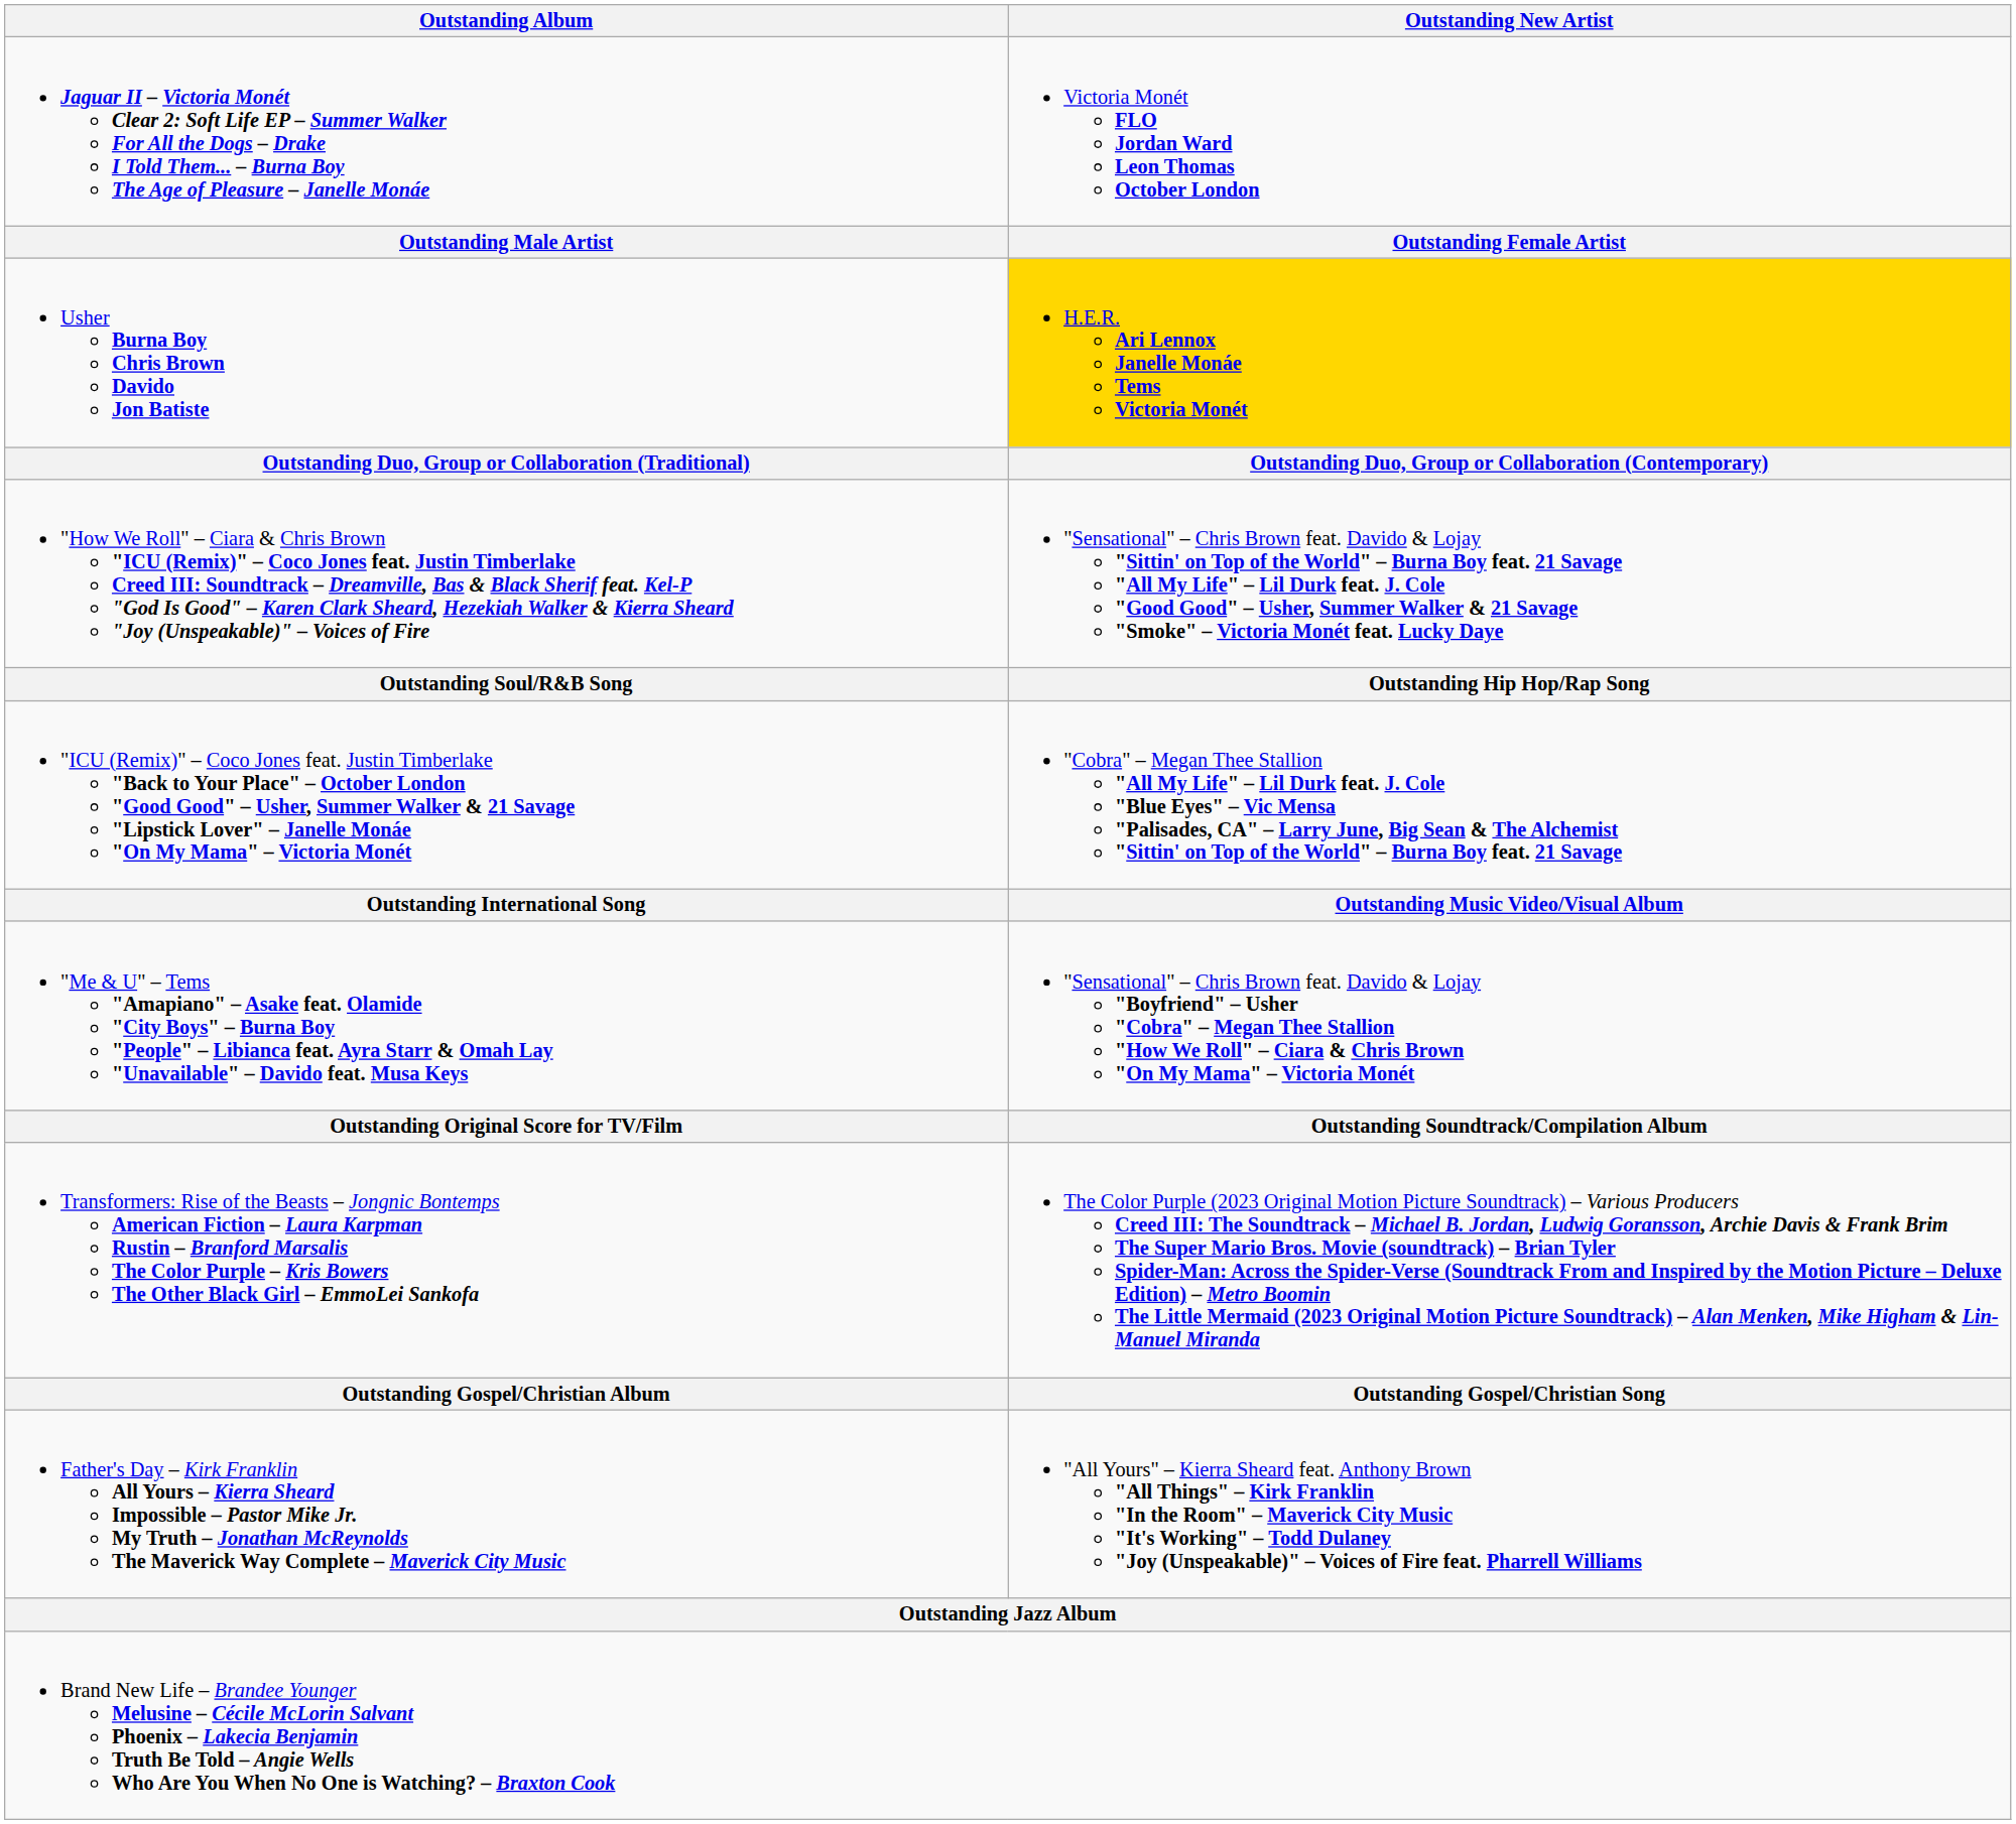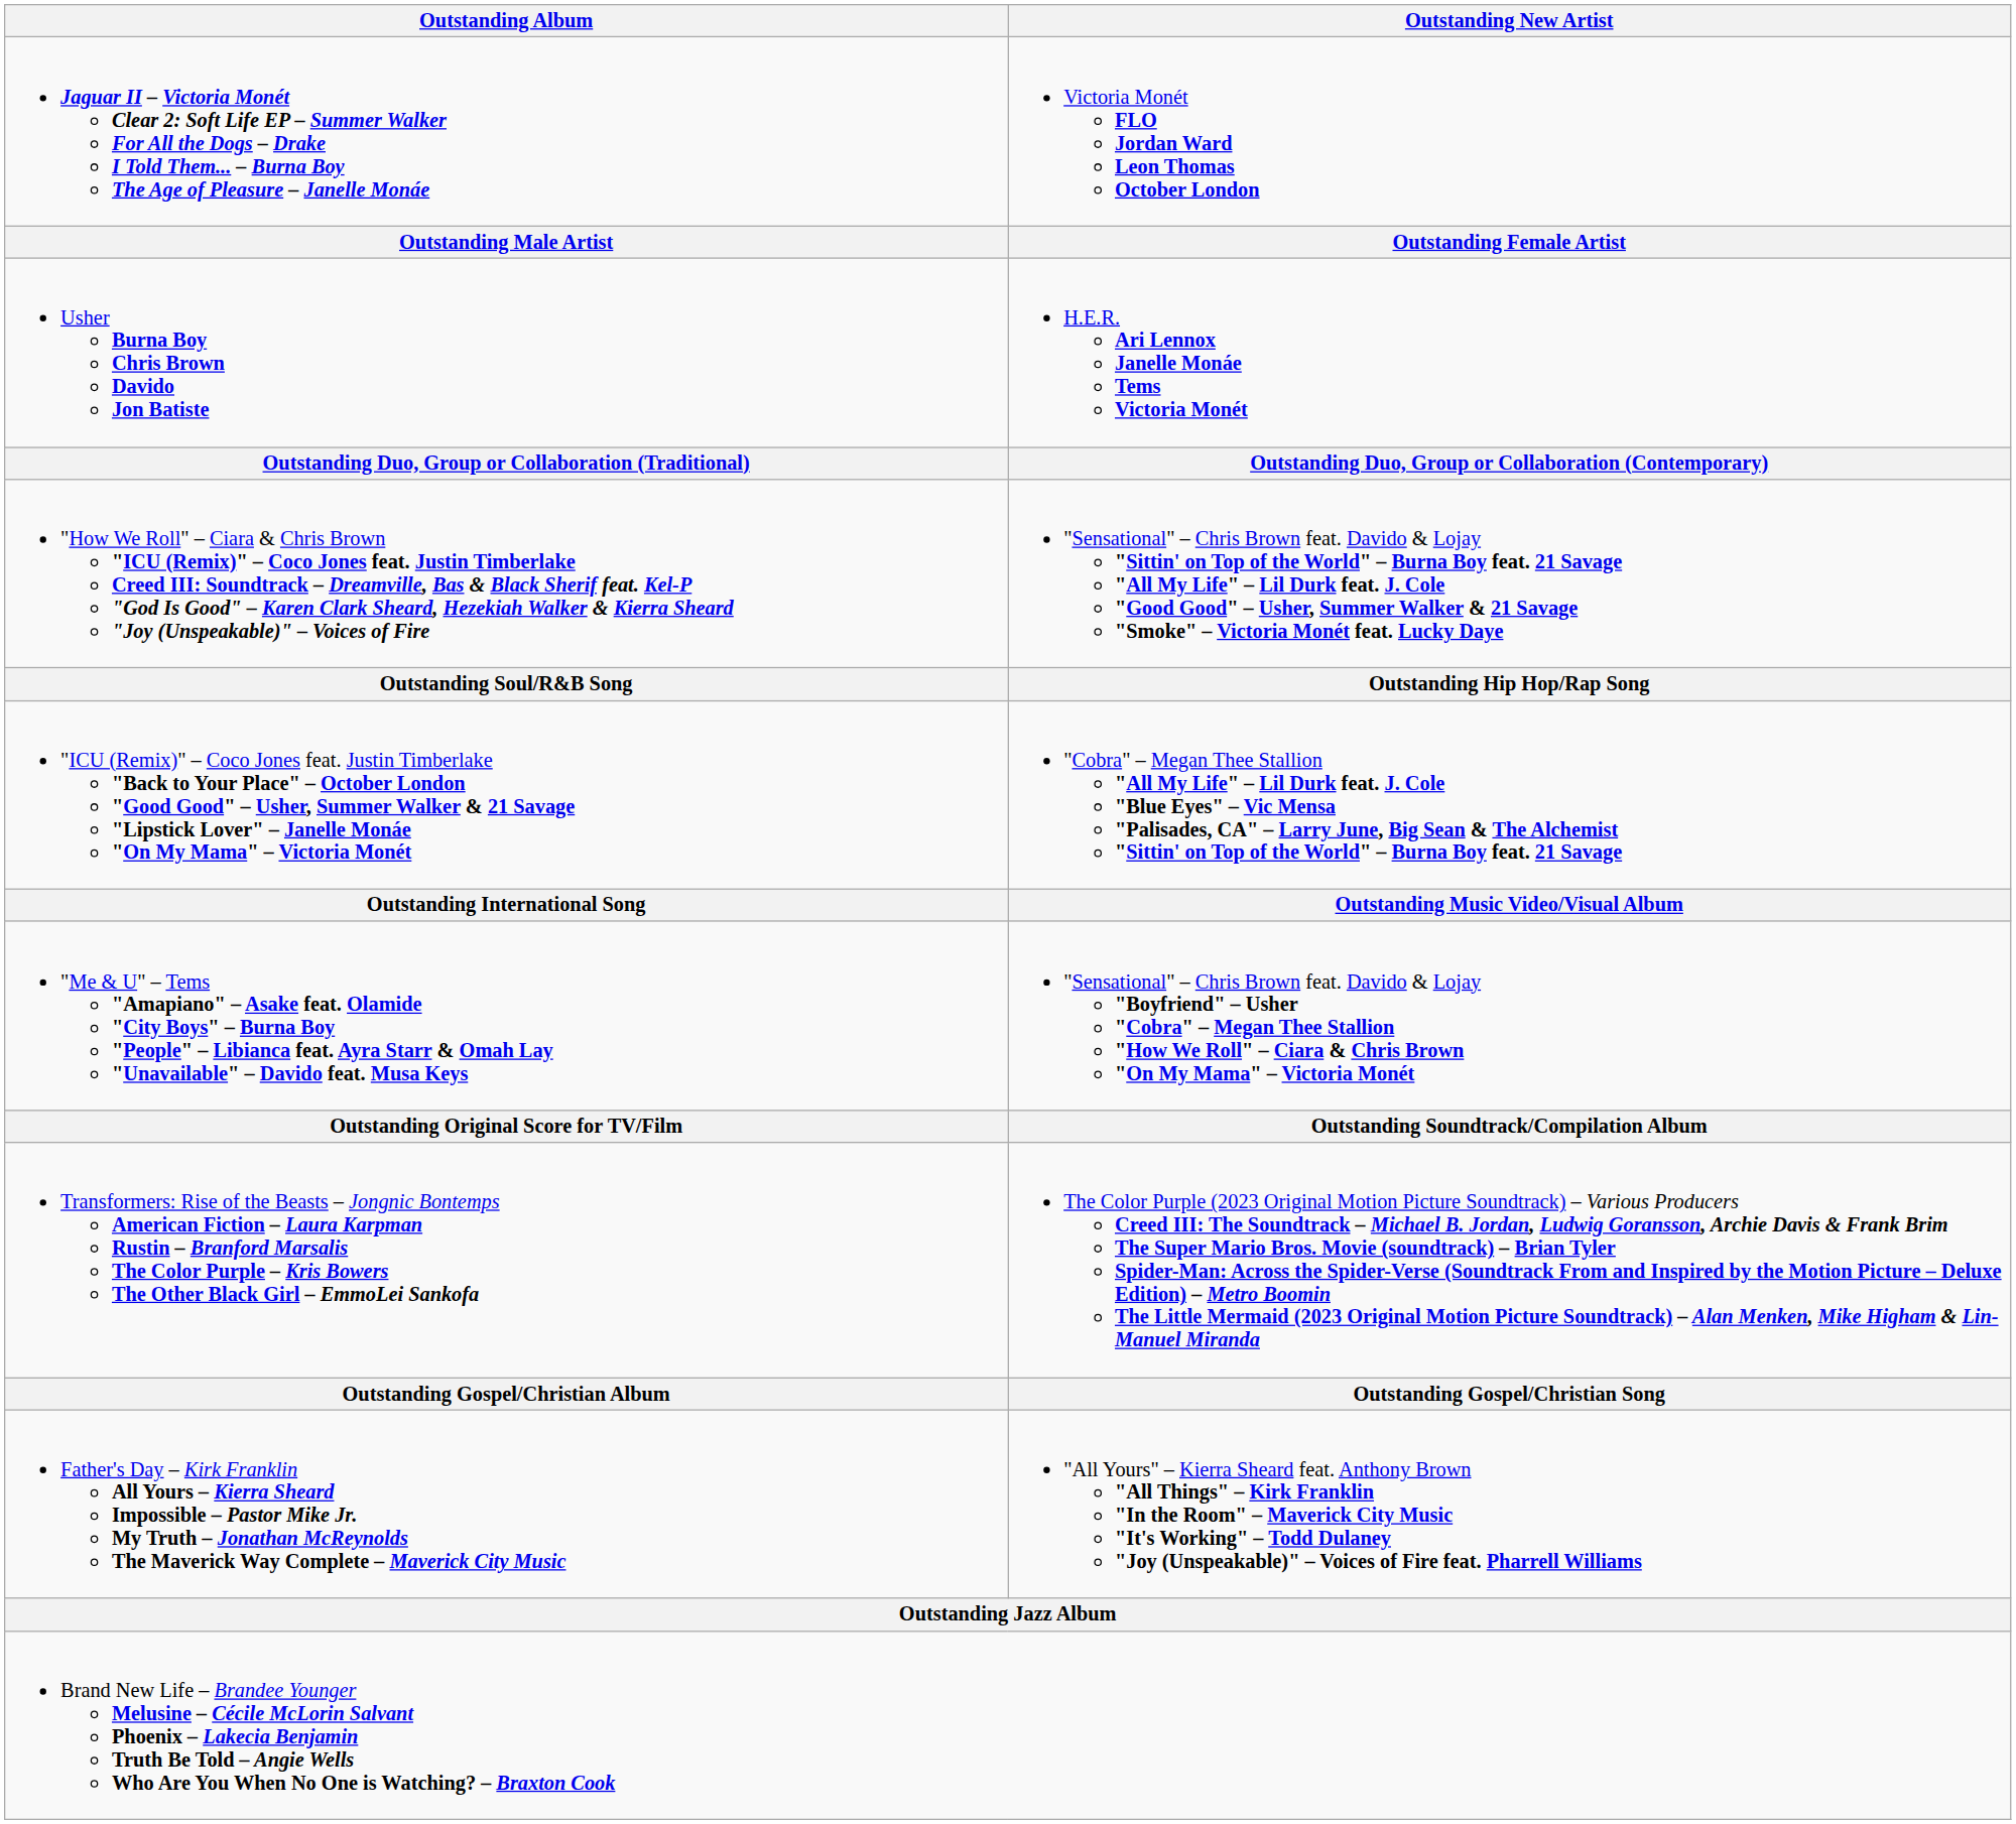Usher Burna Boy Chris Brown Davido Jon Batiste | Outstanding New Artist: gold background -> no background
